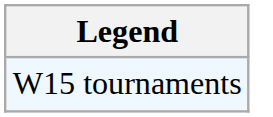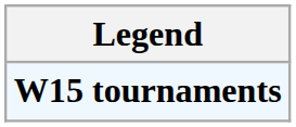row 2 | column 1: normal -> bold
